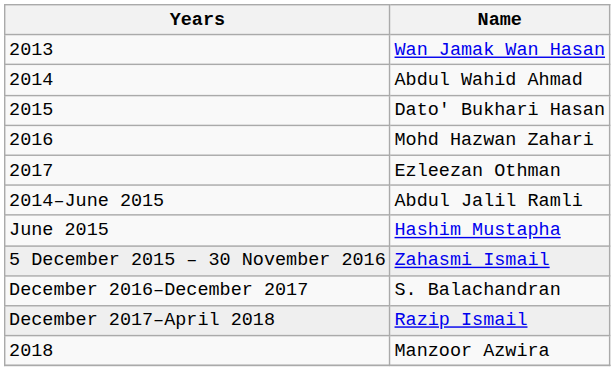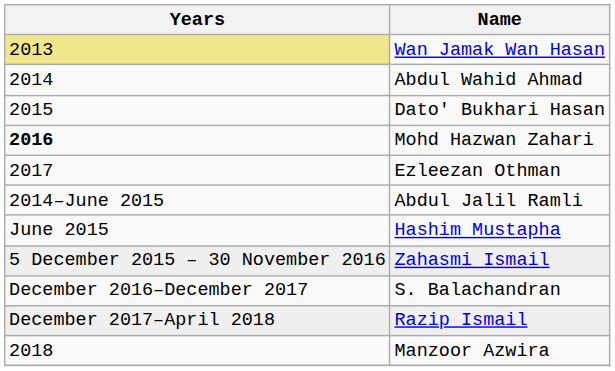Wan Jamak Wan Hasan | Years: no background -> khaki background
Mohd Hazwan Zahari | Years: normal -> bold
